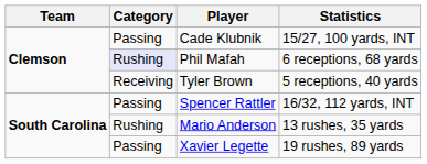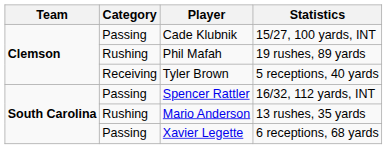Phil Mafah | Category: lavender background -> no background
Phil Mafah | Statistics: 6 receptions, 68 yards -> 19 rushes, 89 yards
Xavier Legette | Statistics: 19 rushes, 89 yards -> 6 receptions, 68 yards
